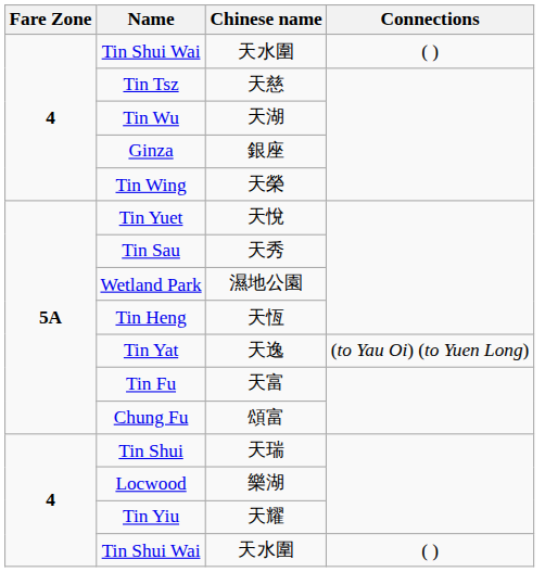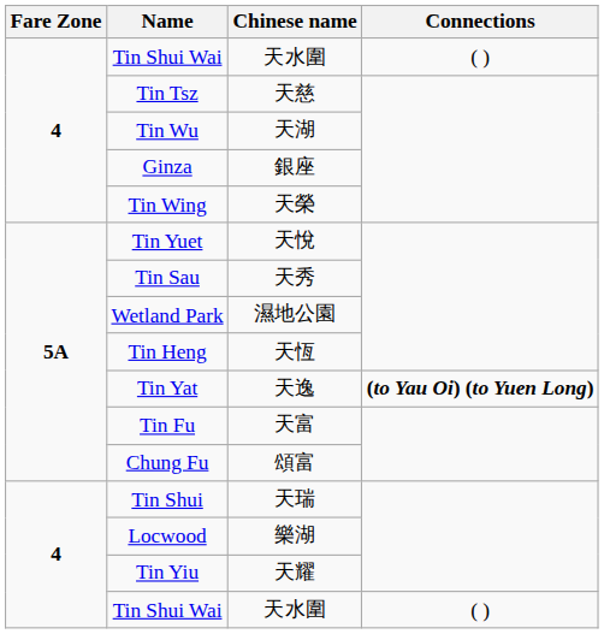Tin Yat | Connections: normal -> bold
